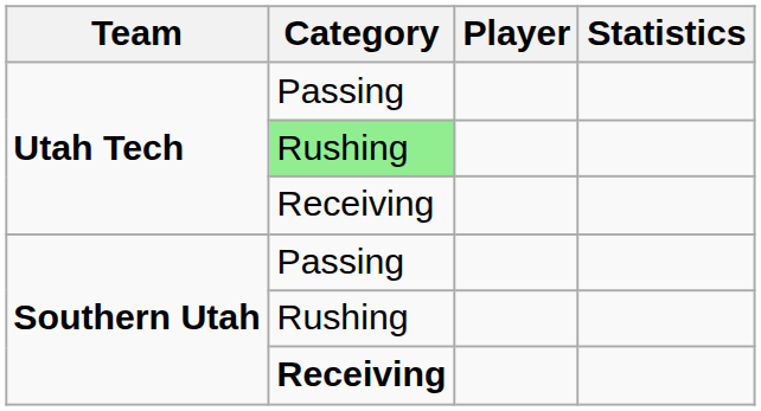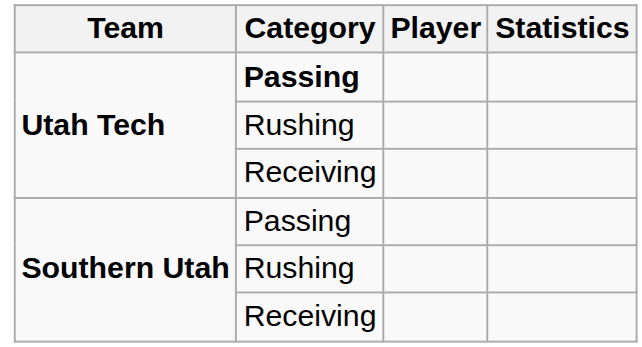Utah Tech / Passing | Category: normal -> bold
Utah Tech / Rushing | Category: lightgreen background -> no background
Southern Utah / Receiving | Category: bold -> normal
